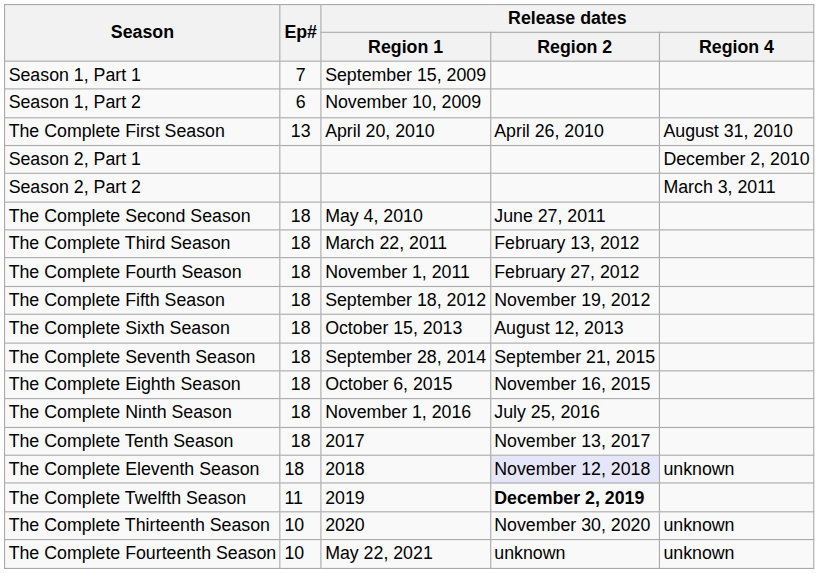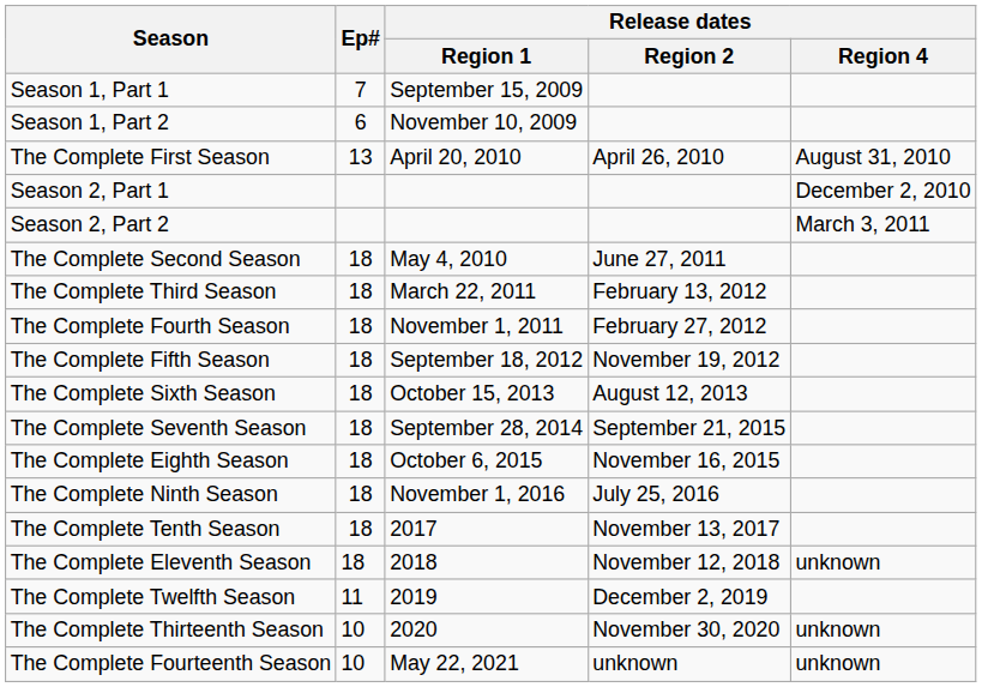The Complete Eleventh Season | Release dates / Region 2: lavender background -> no background
The Complete Twelfth Season | Release dates / Region 2: bold -> normal
